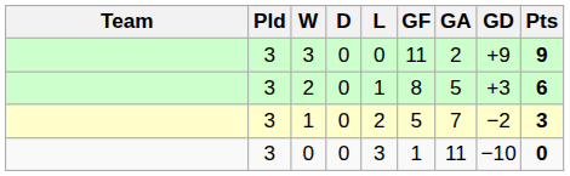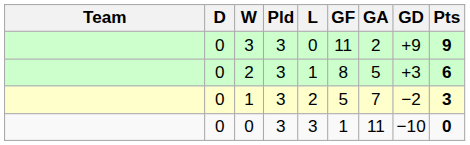columns swapped: Pld <-> D
